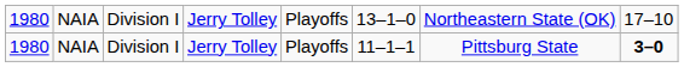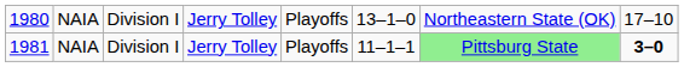row 2 | column 1: 1980 -> 1981
row 2 | column 7: no background -> lightgreen background
